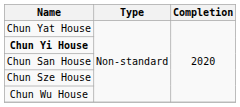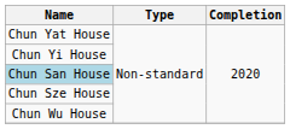Chun Yi House | Name: bold -> normal
Chun San House | Name: no background -> lightblue background
